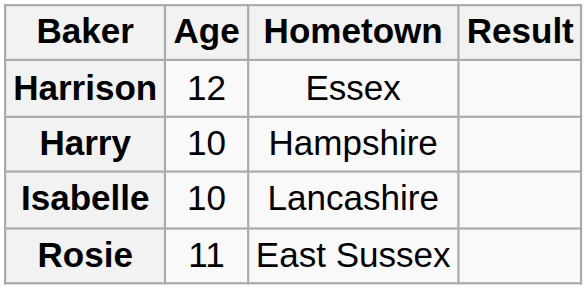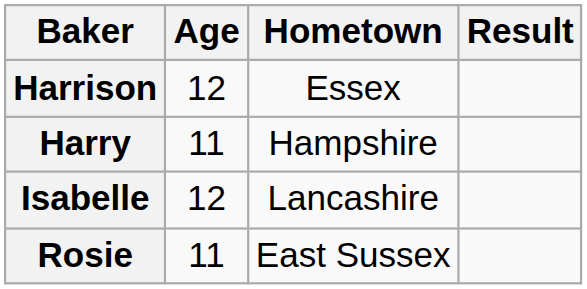Harry | Age: 10 -> 11
Isabelle | Age: 10 -> 12
